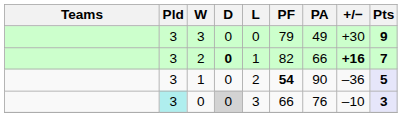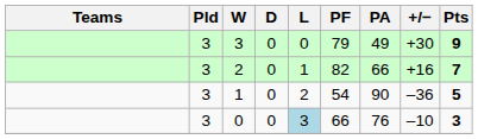row 3 | D: bold -> normal
row 3 | +/−: bold -> normal
row 4 | PF: bold -> normal
row 4 | Pts: lavender background -> no background
row 5 | Pld: paleturquoise background -> no background
row 5 | D: lightgrey background -> no background
row 5 | L: no background -> lightblue background
row 5 | Pts: lavender background -> no background
